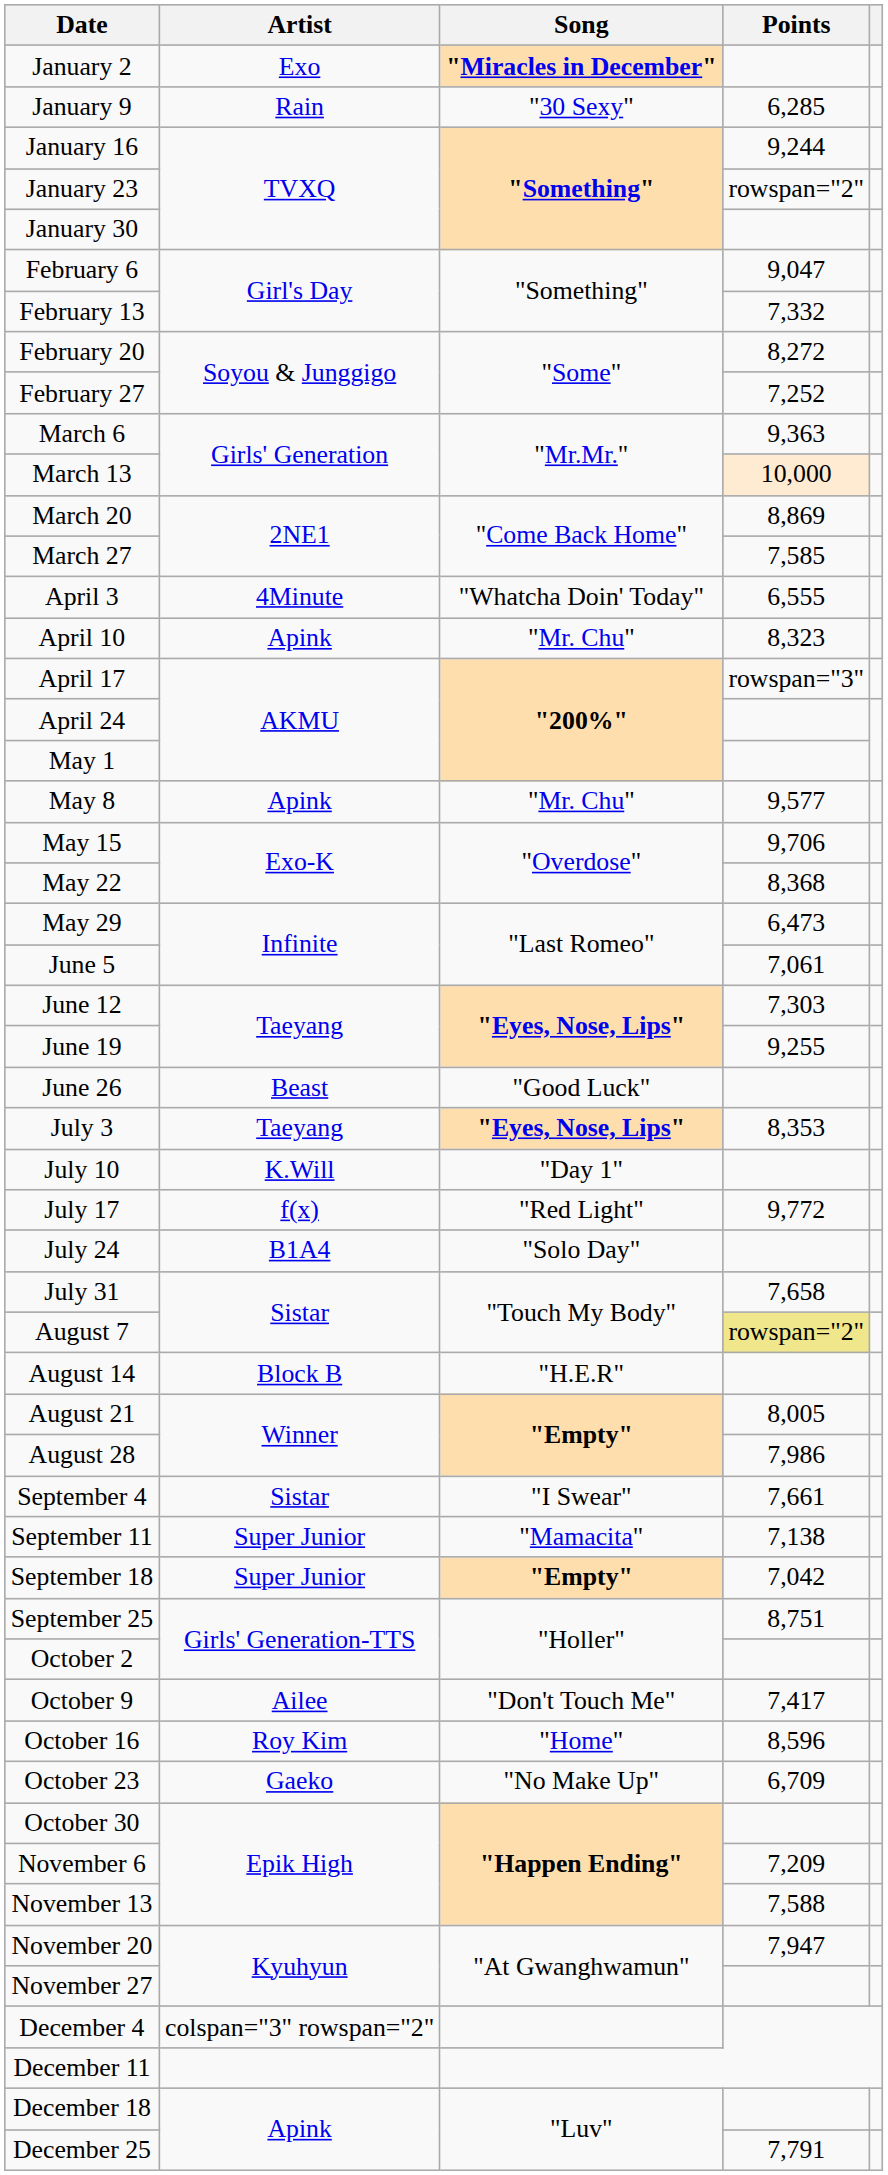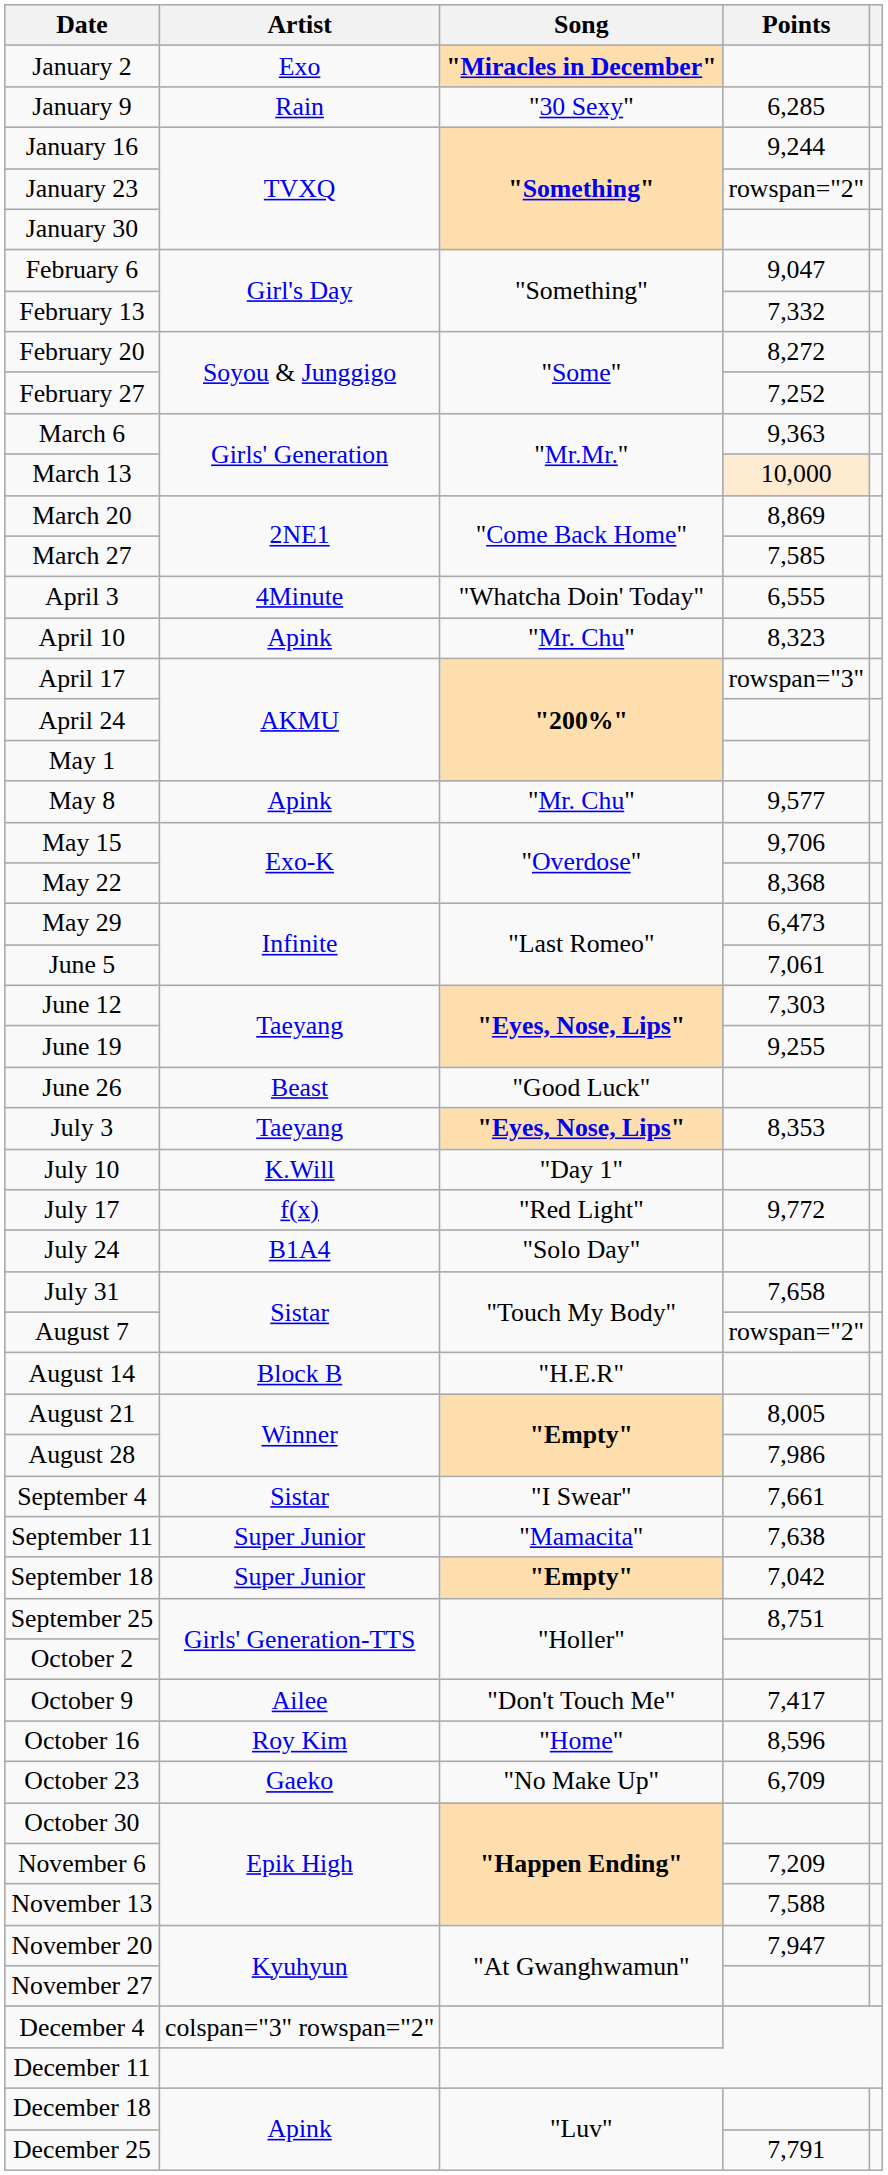August 7 | Points: khaki background -> no background
September 11 | Points: 7,138 -> 7,638
